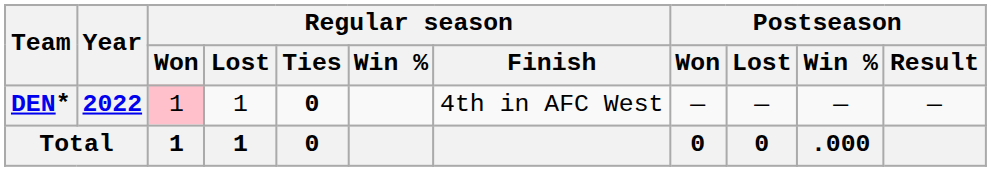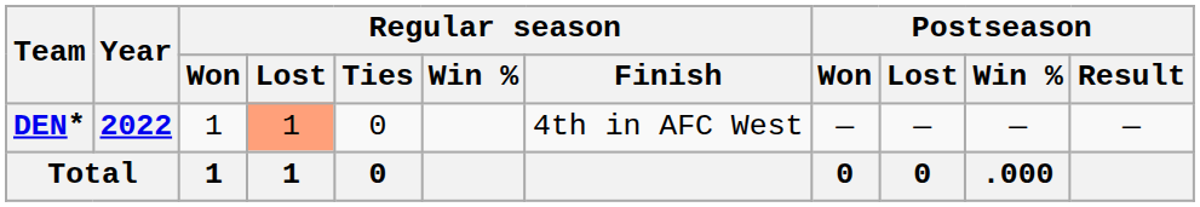DEN* | Regular season / Won: pink background -> no background
DEN* | Regular season / Lost: no background -> lightsalmon background
DEN* | Regular season / Ties: bold -> normal
